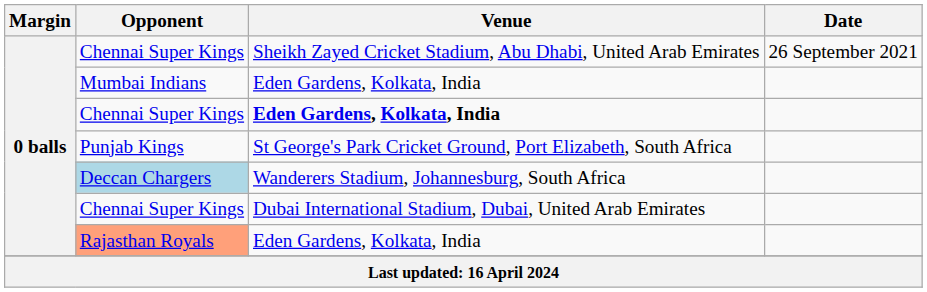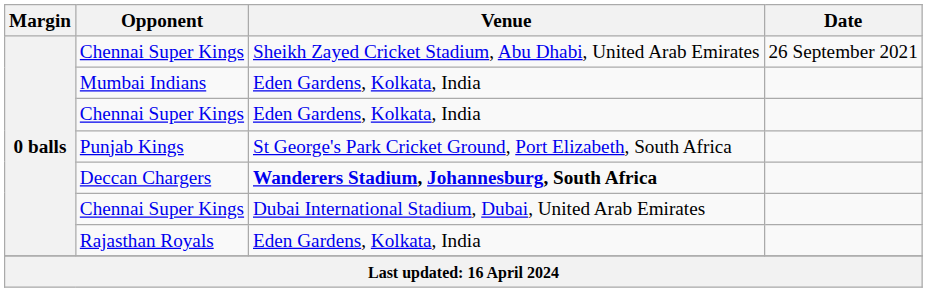Chennai Super Kings / Eden Gardens, Kolkata, India | Venue: bold -> normal
Deccan Chargers | Opponent: lightblue background -> no background
Deccan Chargers | Venue: normal -> bold
Rajasthan Royals | Opponent: lightsalmon background -> no background
